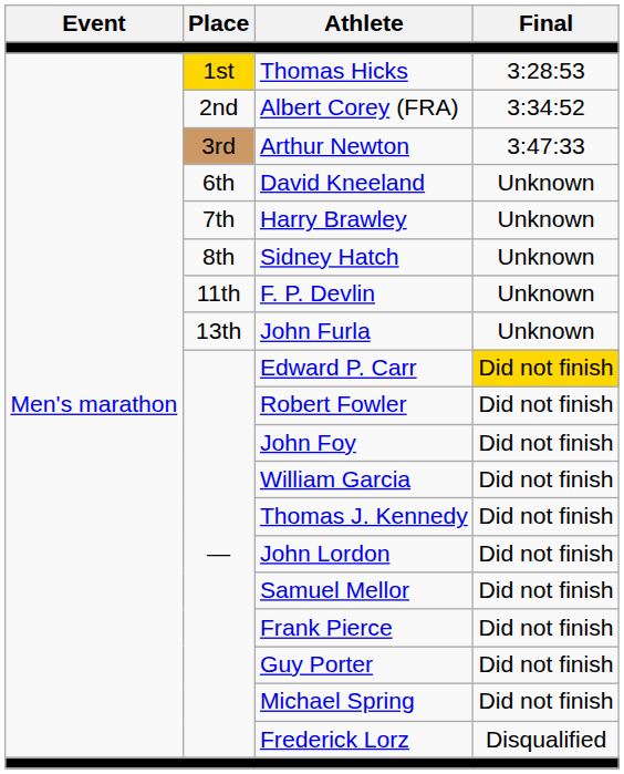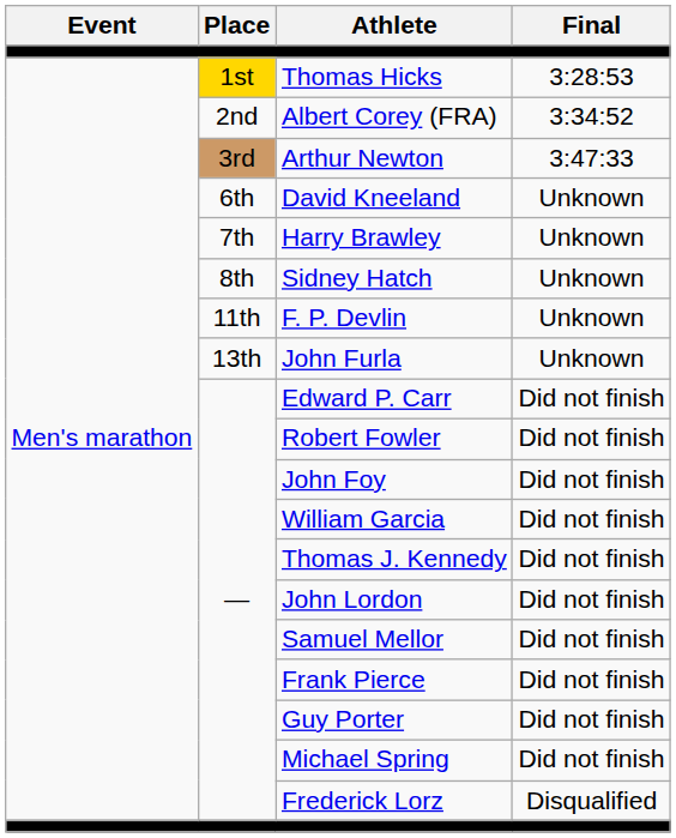Edward P. Carr | Final: gold background -> no background
